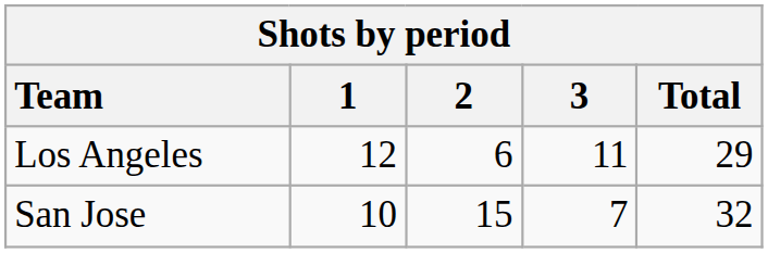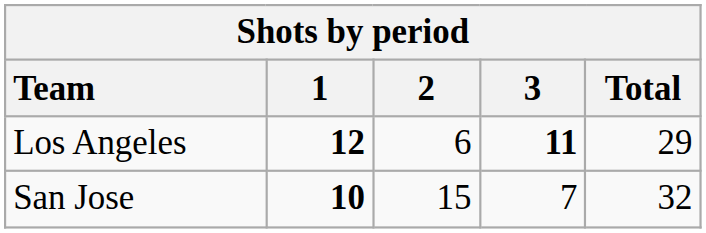Los Angeles | 1: normal -> bold
Los Angeles | 3: normal -> bold
San Jose | 1: normal -> bold
